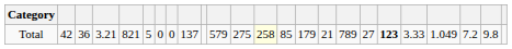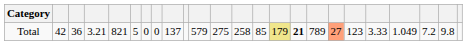row 2 | column 13: lightyellow background -> no background
row 2 | column 15: no background -> khaki background
row 2 | column 16: normal -> bold
row 2 | column 18: no background -> lightsalmon background
row 2 | column 19: bold -> normal
